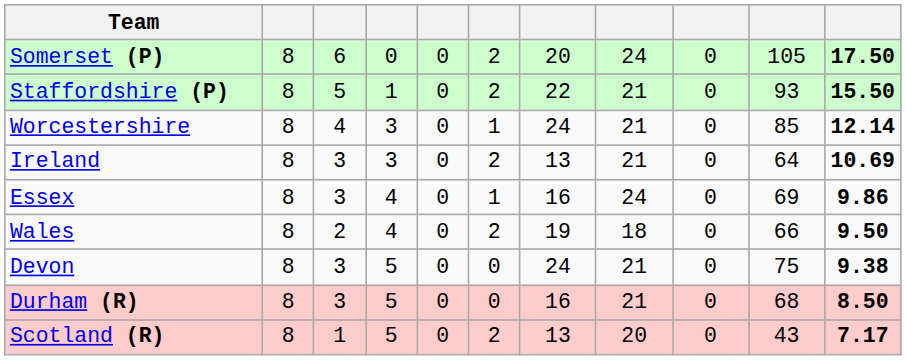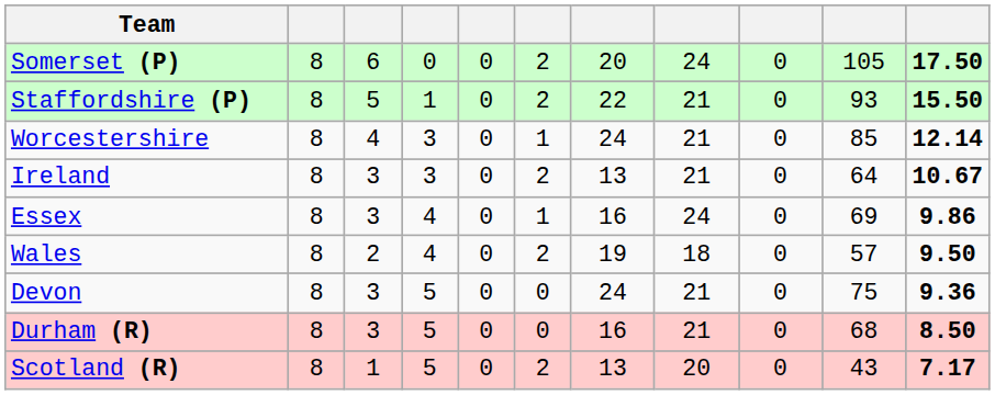Ireland | column 11: 10.69 -> 10.67
Wales | column 10: 66 -> 57
Devon | column 11: 9.38 -> 9.36
